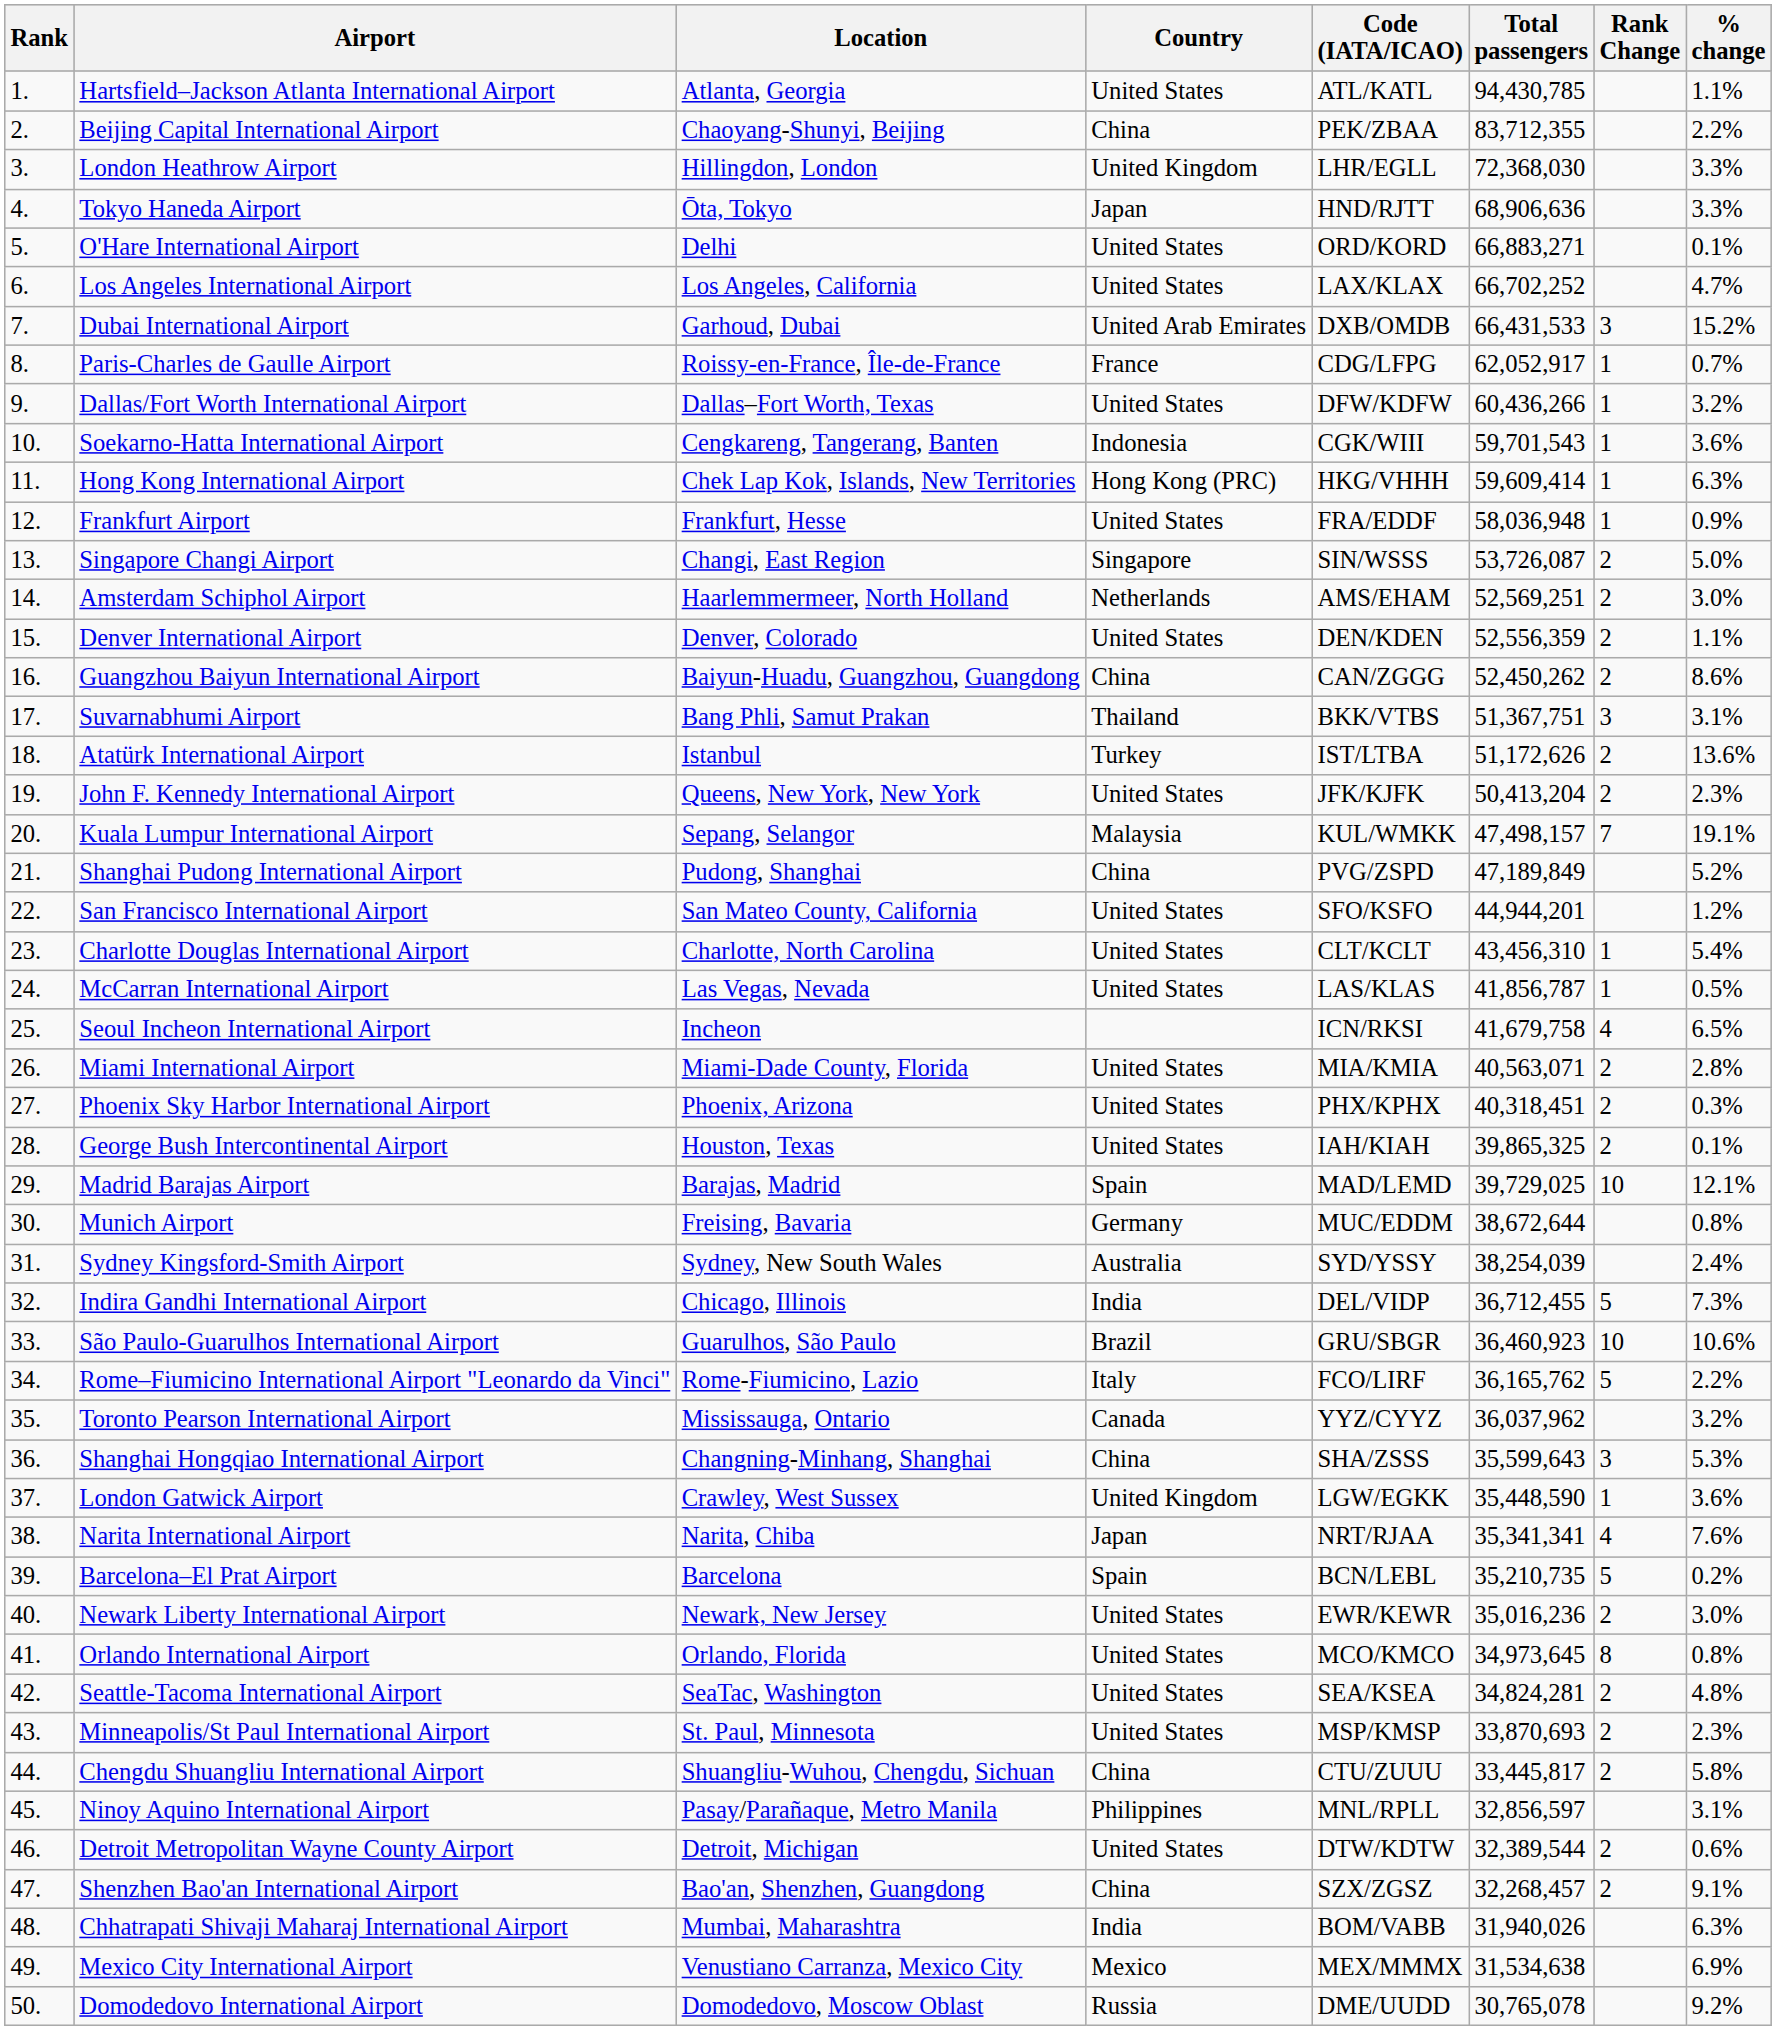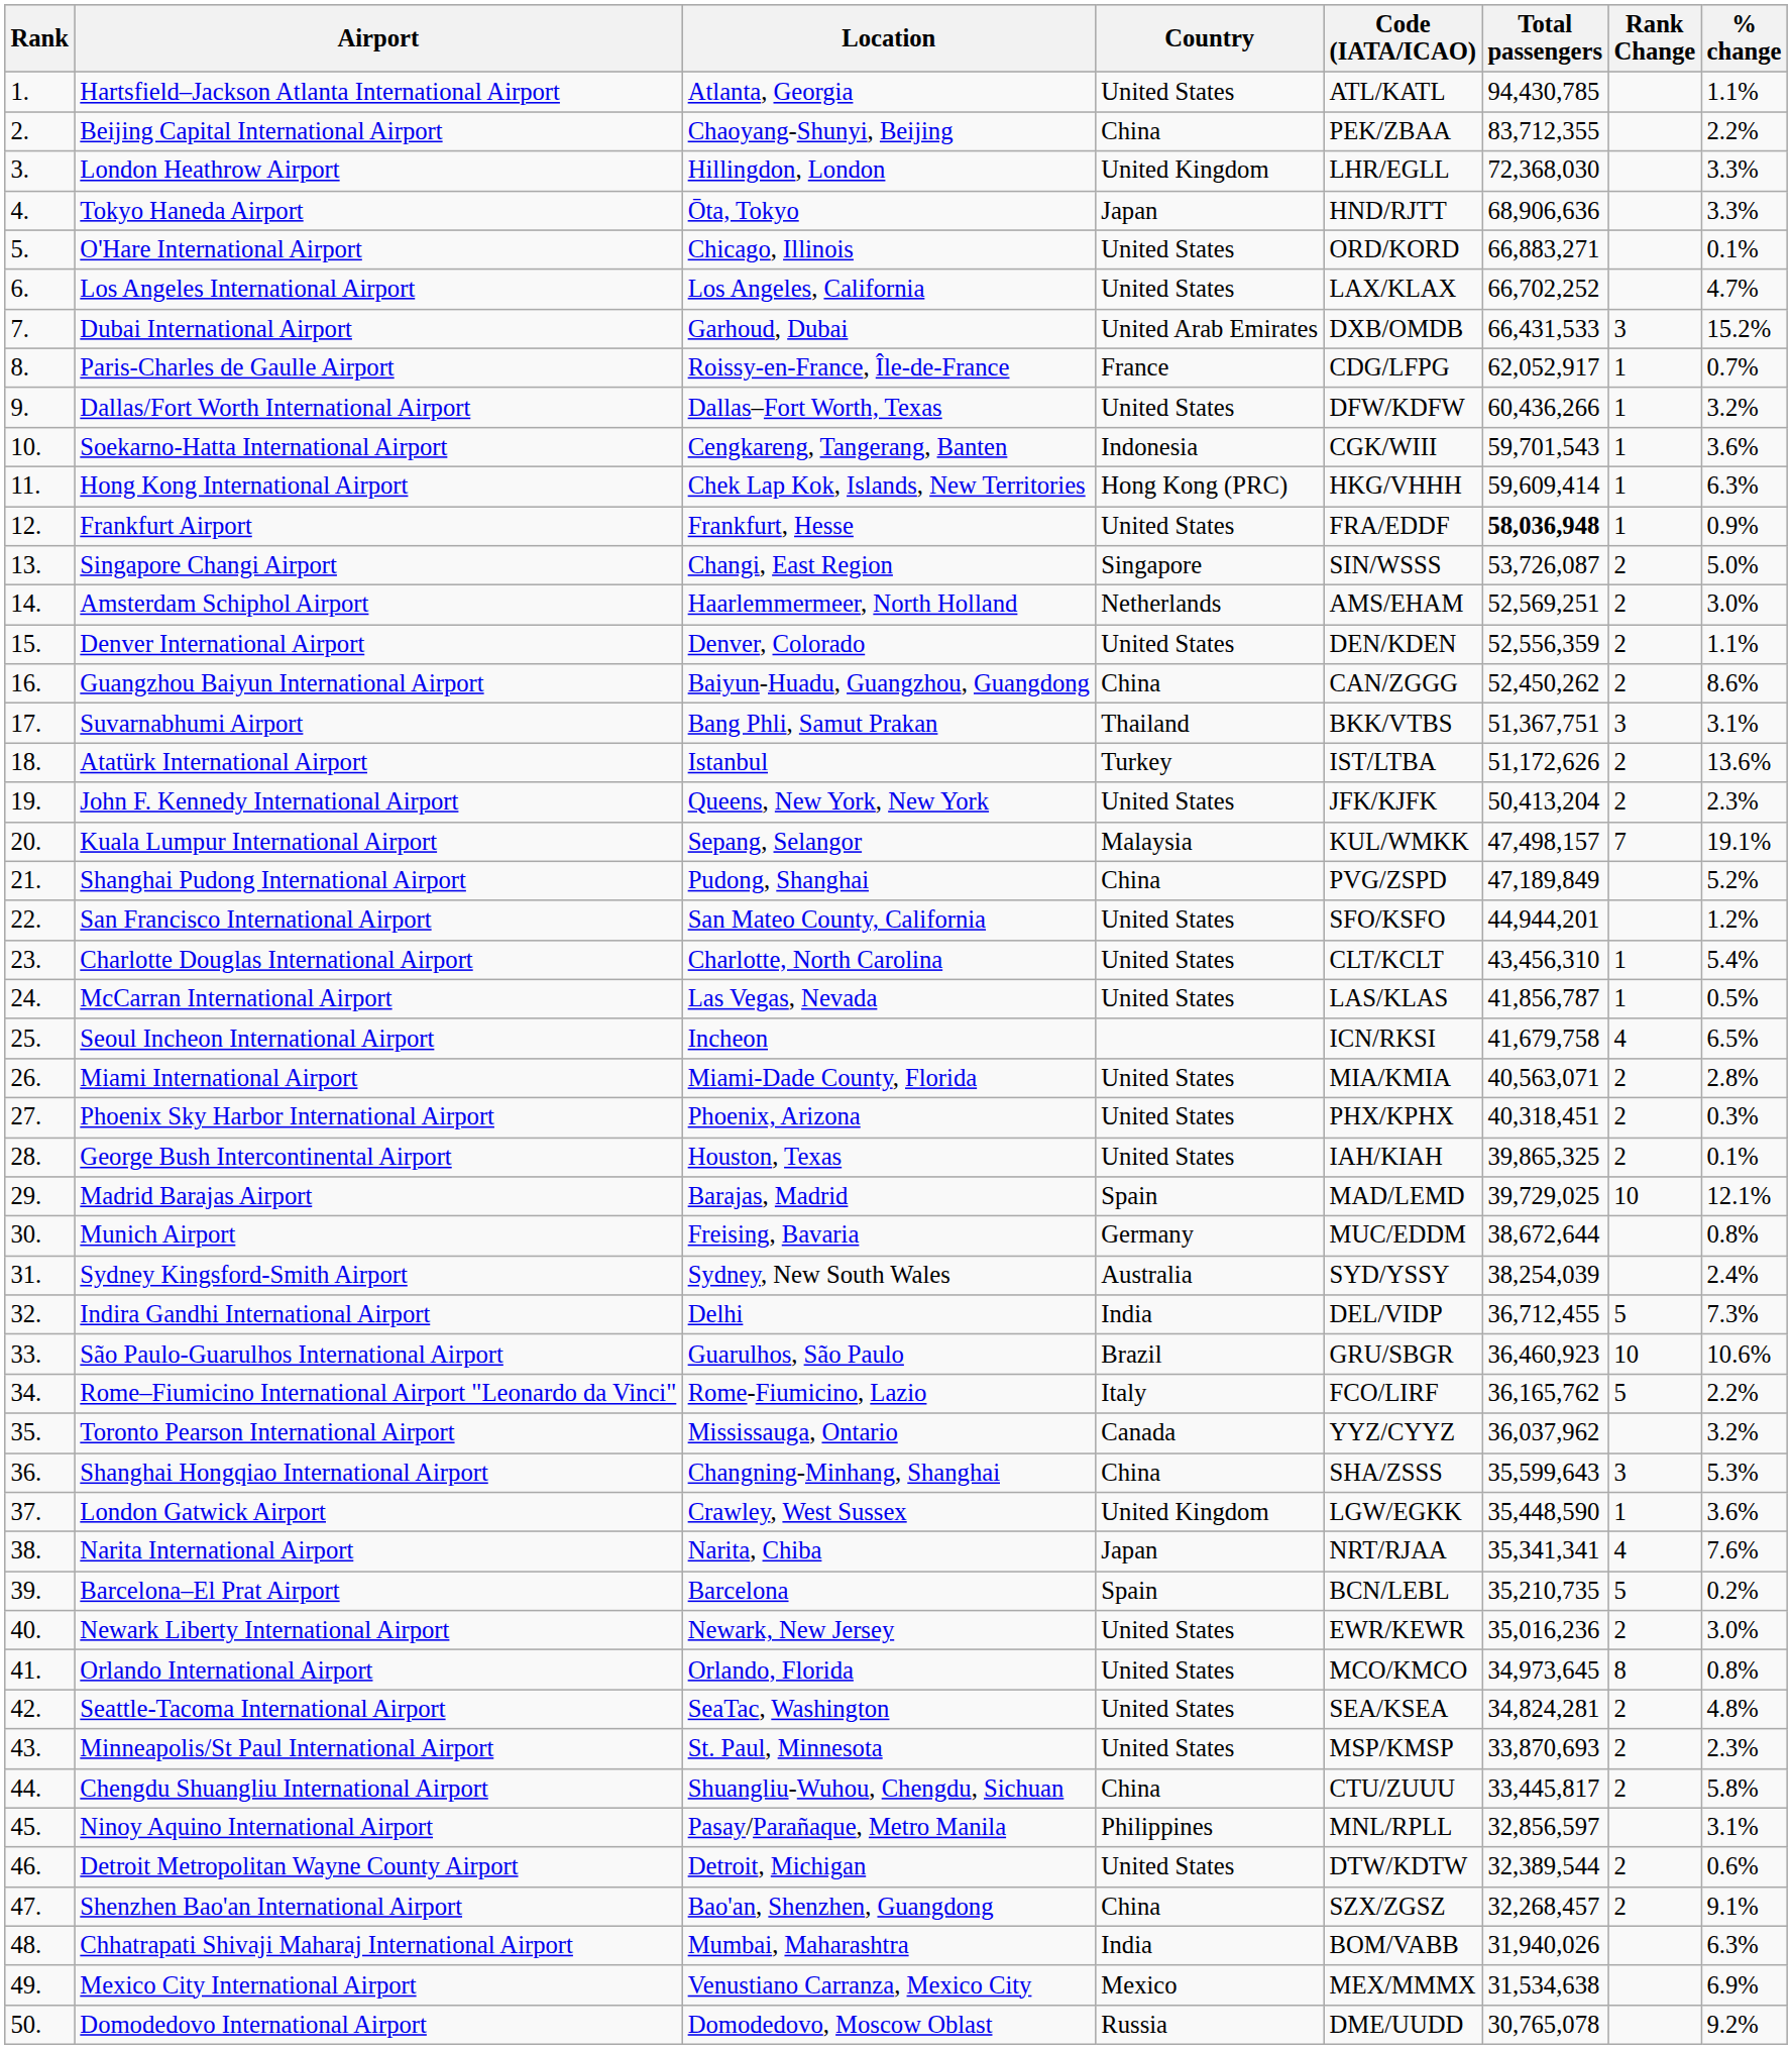O'Hare International Airport | Location: Delhi -> Chicago, Illinois
Frankfurt Airport | Total passengers: normal -> bold
Indira Gandhi International Airport | Location: Chicago, Illinois -> Delhi
